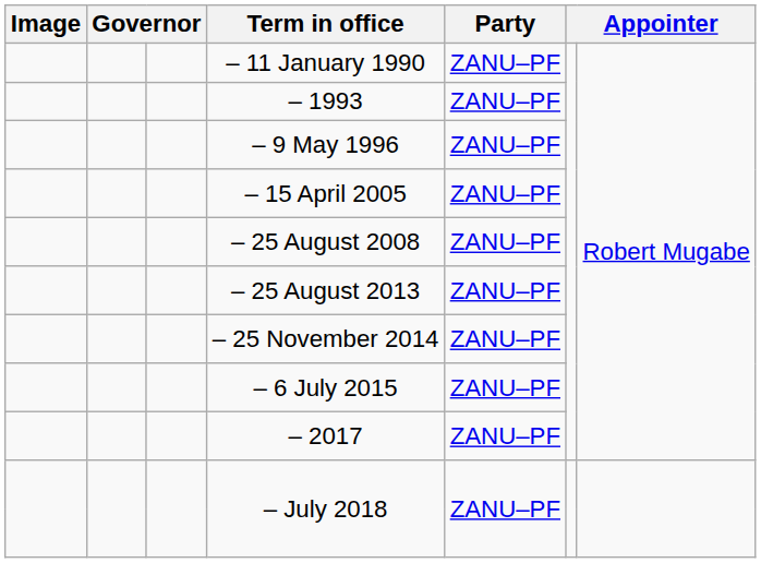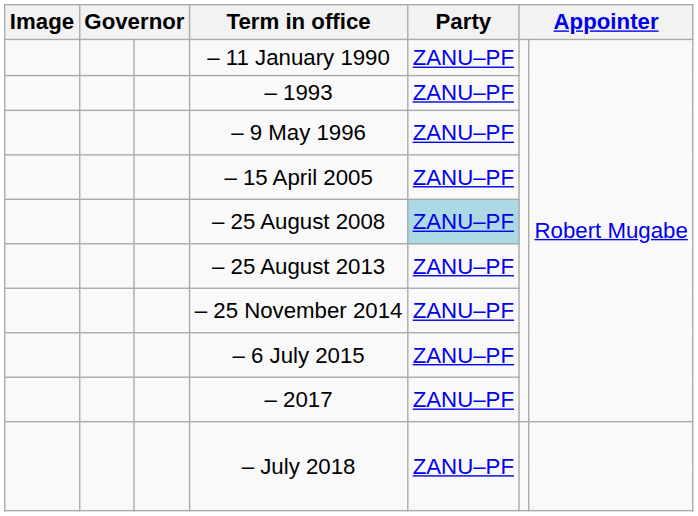– 25 August 2008 | Party: no background -> lightblue background
